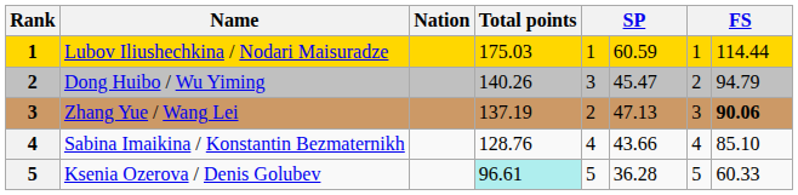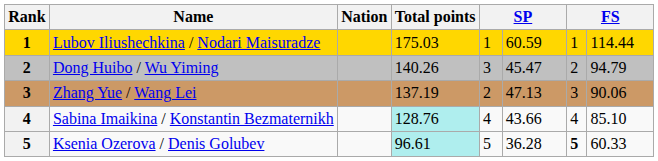Zhang Yue / Wang Lei | column 8: bold -> normal
Sabina Imaikina / Konstantin Bezmaternikh | Total points: no background -> paleturquoise background
Ksenia Ozerova / Denis Golubev | column 7: normal -> bold
